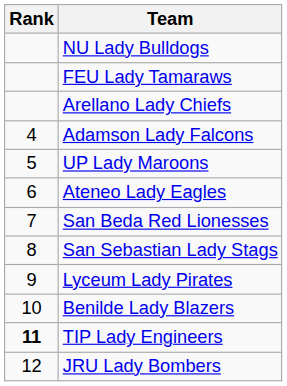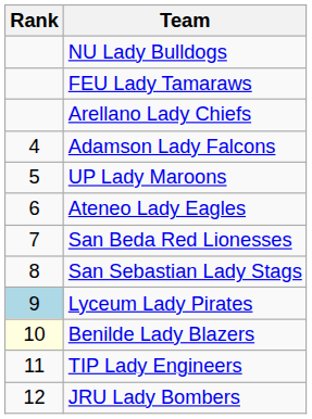Lyceum Lady Pirates | Rank: no background -> lightblue background
Benilde Lady Blazers | Rank: no background -> lightyellow background
TIP Lady Engineers | Rank: bold -> normal
